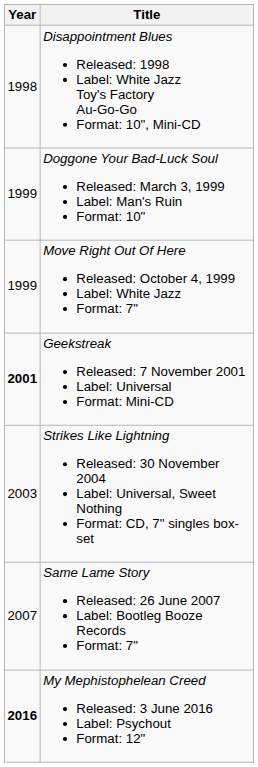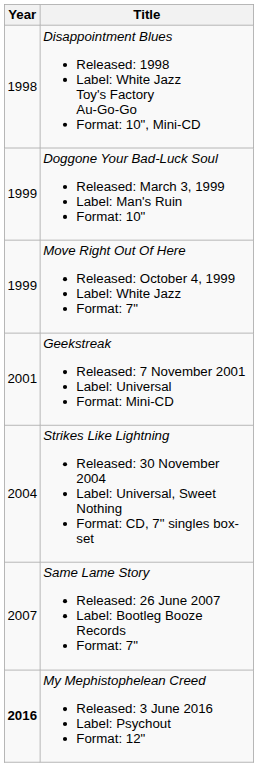row 5 | Year: bold -> normal
row 6 | Year: 2003 -> 2004
